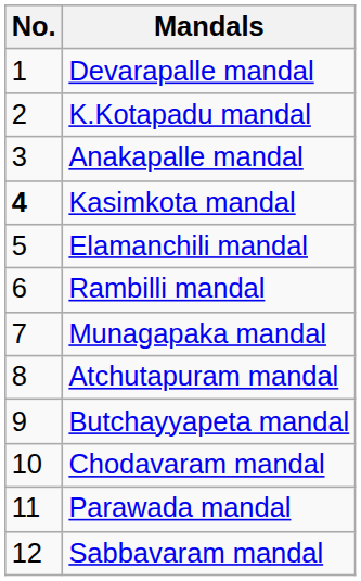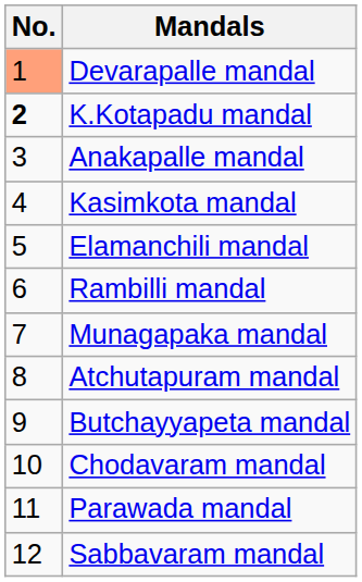Devarapalle mandal | No.: no background -> lightsalmon background
K.Kotapadu mandal | No.: normal -> bold
Kasimkota mandal | No.: bold -> normal
